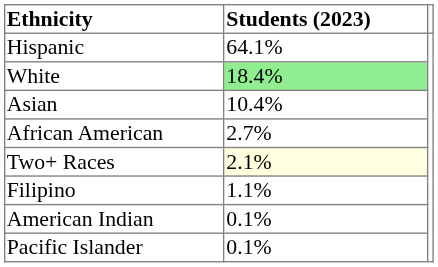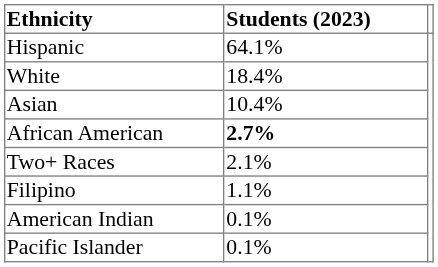White | Students (2023): lightgreen background -> no background
African American | Students (2023): normal -> bold
Two+ Races | Students (2023): lightyellow background -> no background
